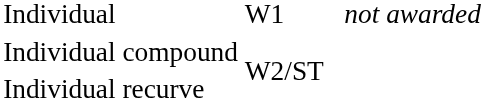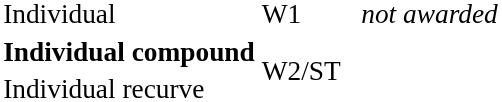Individual compound | column 1: normal -> bold
